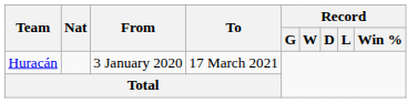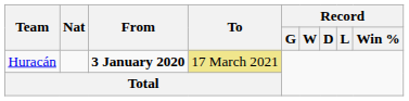Huracán | From: normal -> bold
Huracán | To: no background -> khaki background
